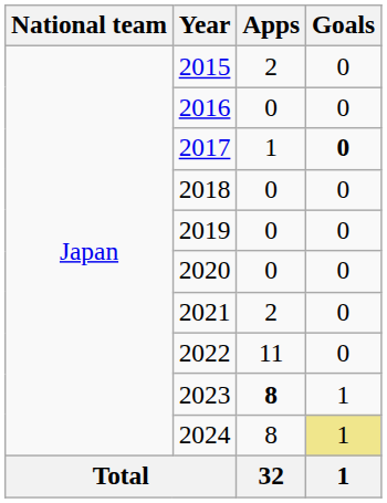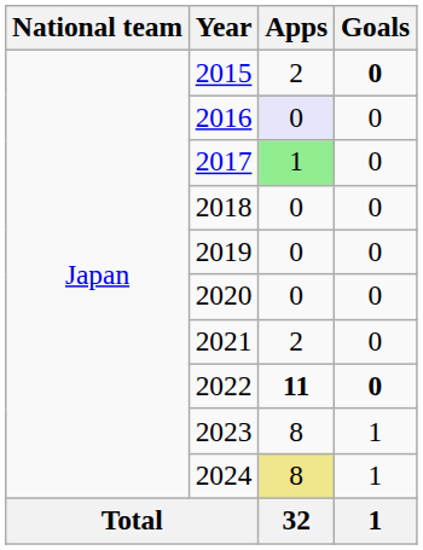2015 | Goals: normal -> bold
2016 | Apps: no background -> lavender background
2017 | Apps: no background -> lightgreen background
2017 | Goals: bold -> normal
2022 | Apps: normal -> bold
2022 | Goals: normal -> bold
2023 | Apps: bold -> normal
2024 | Apps: no background -> khaki background
2024 | Goals: khaki background -> no background
